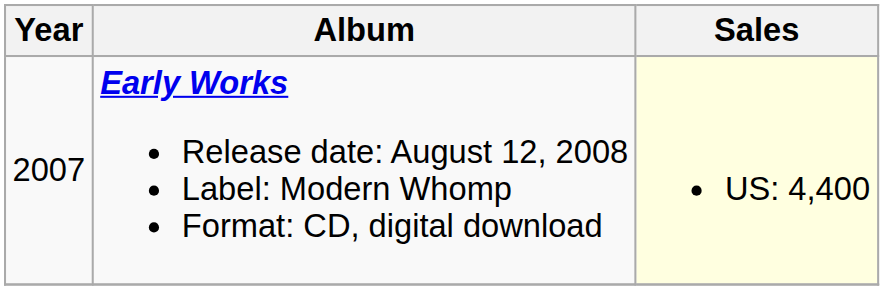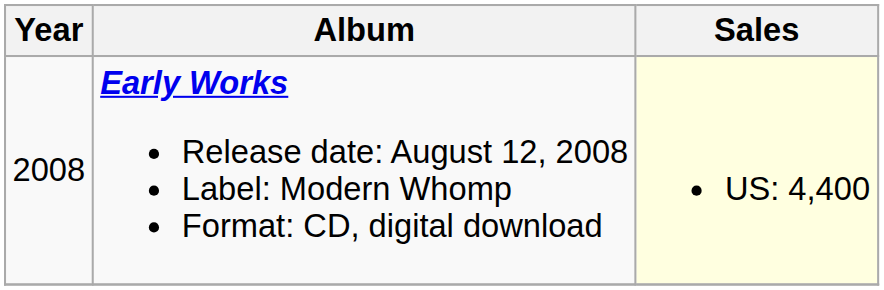row 2 | Year: 2007 -> 2008
